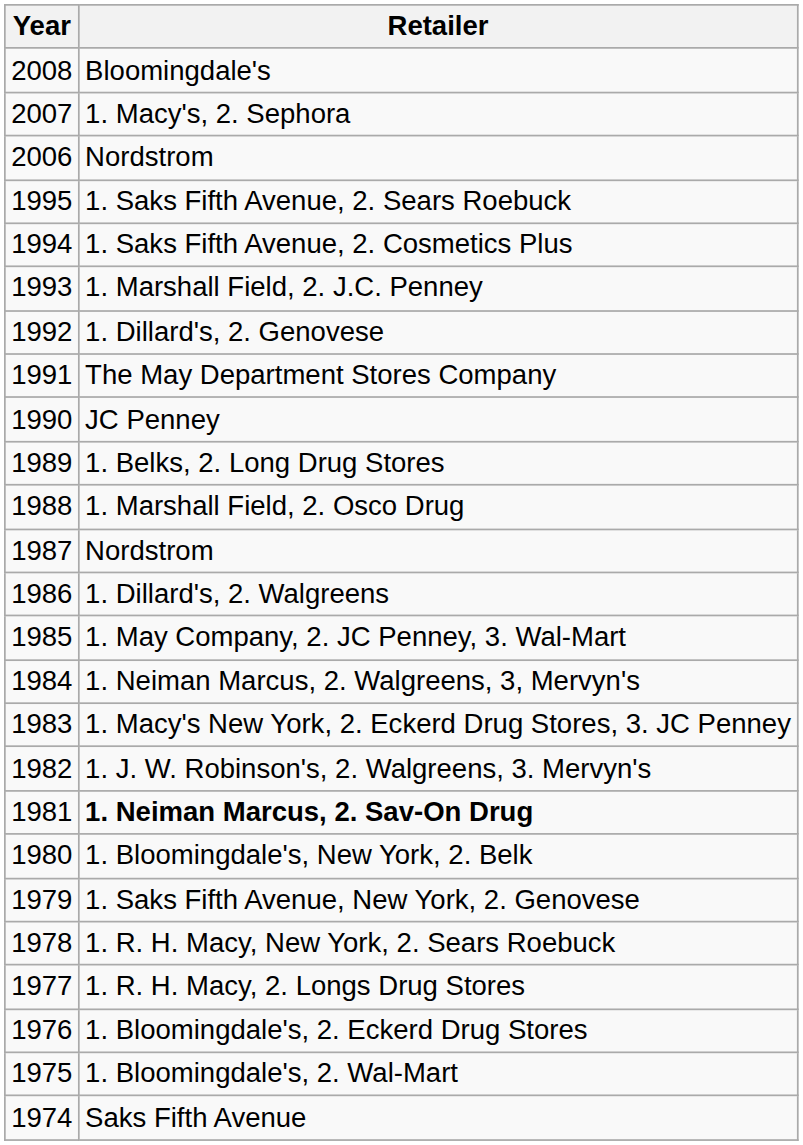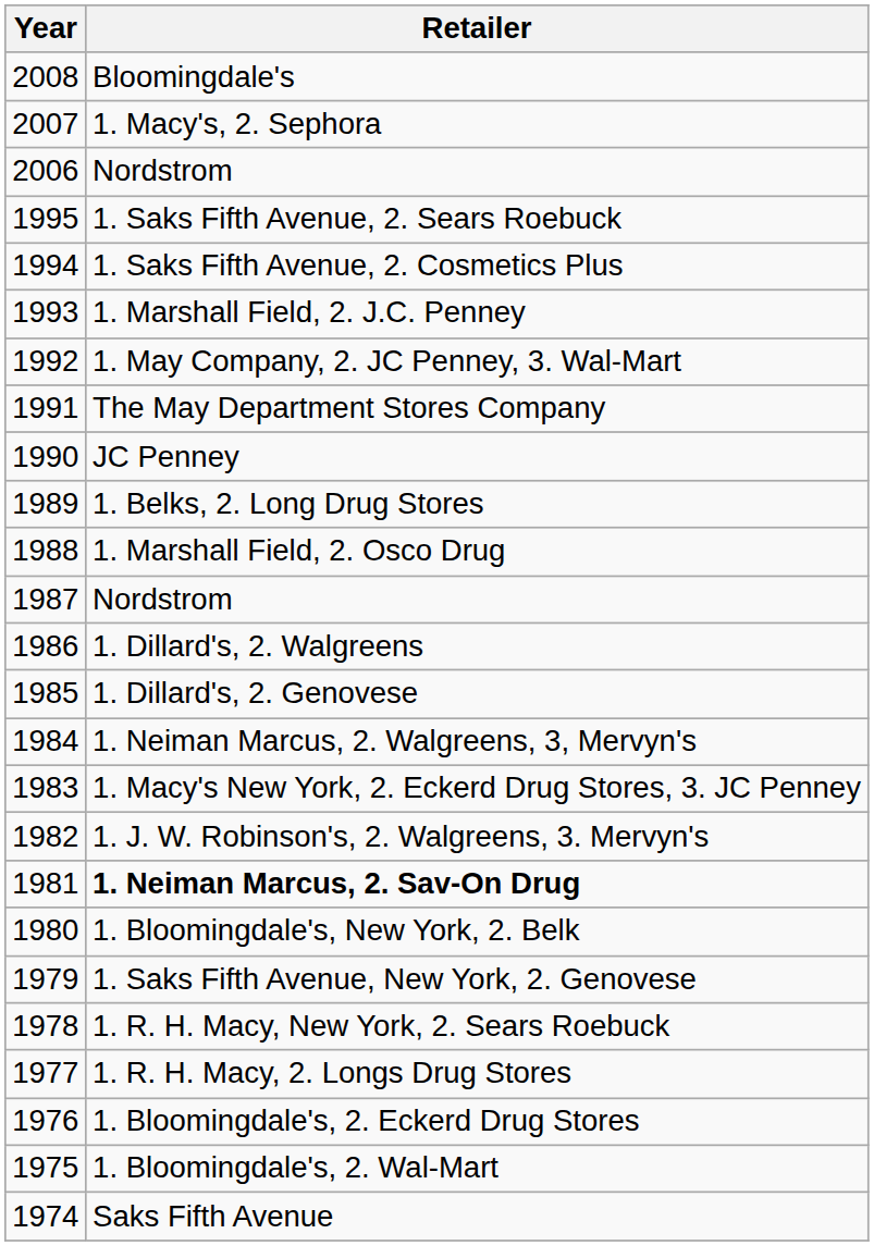row 8 | Retailer: 1. Dillard's, 2. Genovese -> 1. May Company, 2. JC Penney, 3. Wal-Mart
row 15 | Retailer: 1. May Company, 2. JC Penney, 3. Wal-Mart -> 1. Dillard's, 2. Genovese
